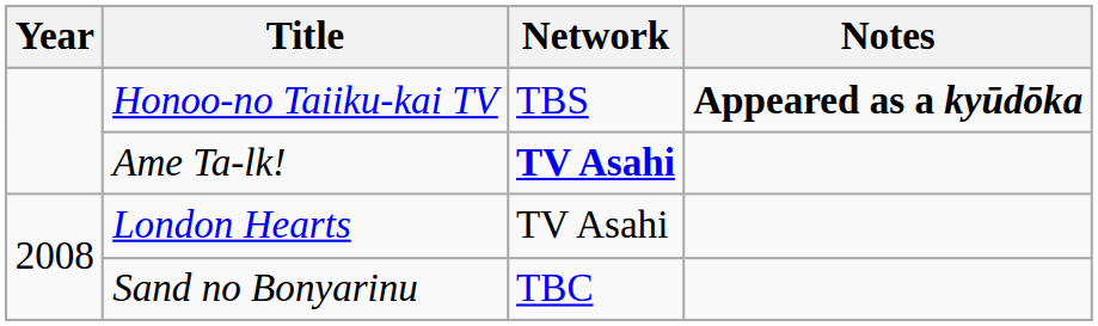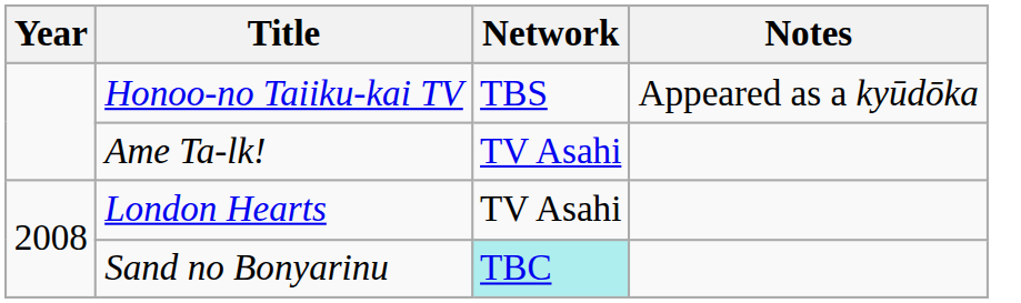Honoo-no Taiiku-kai TV | Notes: bold -> normal
Ame Ta-lk! | Network: bold -> normal
Sand no Bonyarinu | Network: no background -> paleturquoise background
